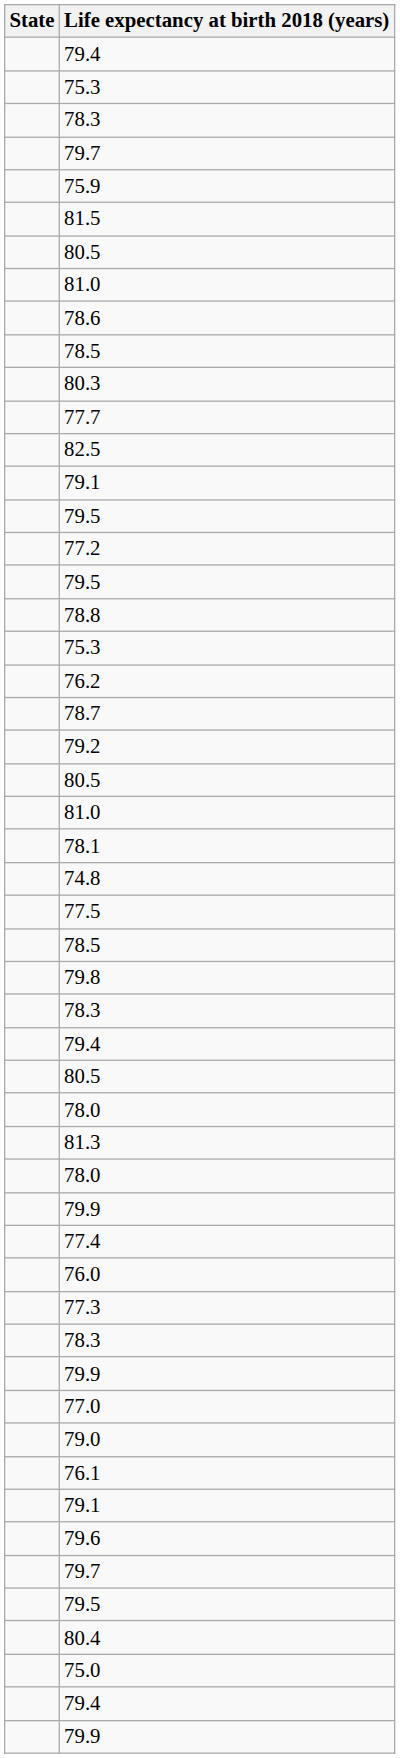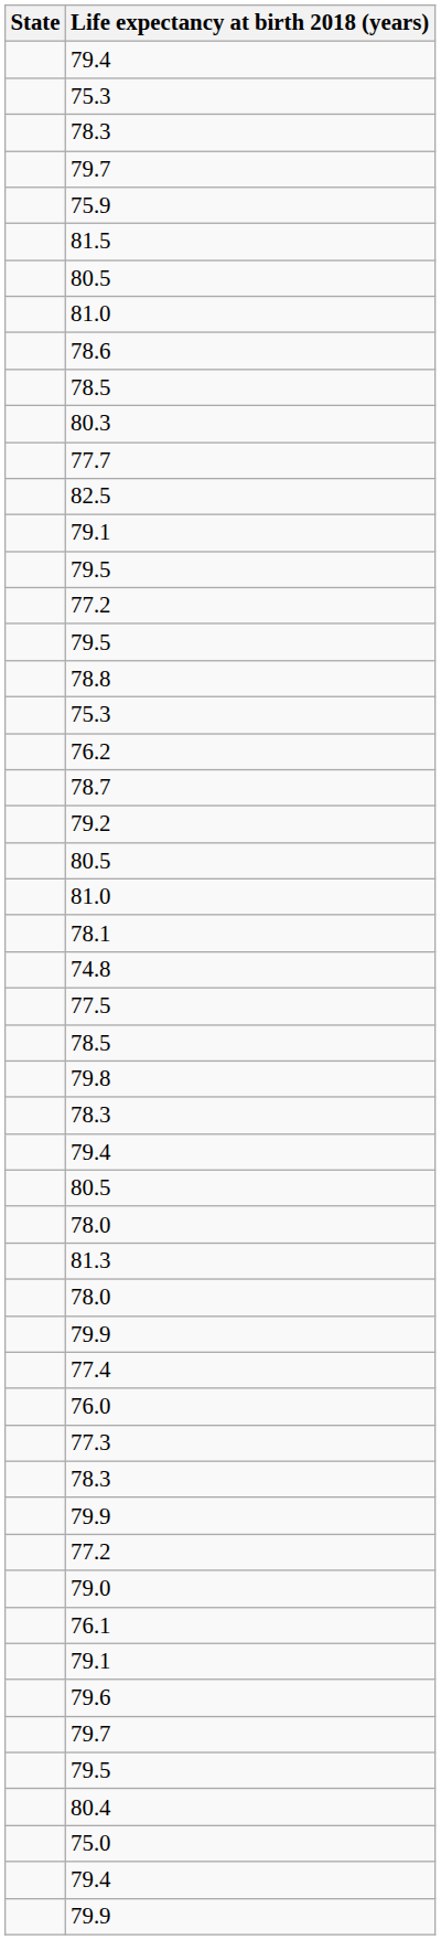row 43 | Life expectancy at birth 2018 (years): 77.0 -> 77.2
